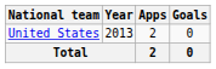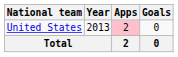United States | Apps: no background -> pink background
